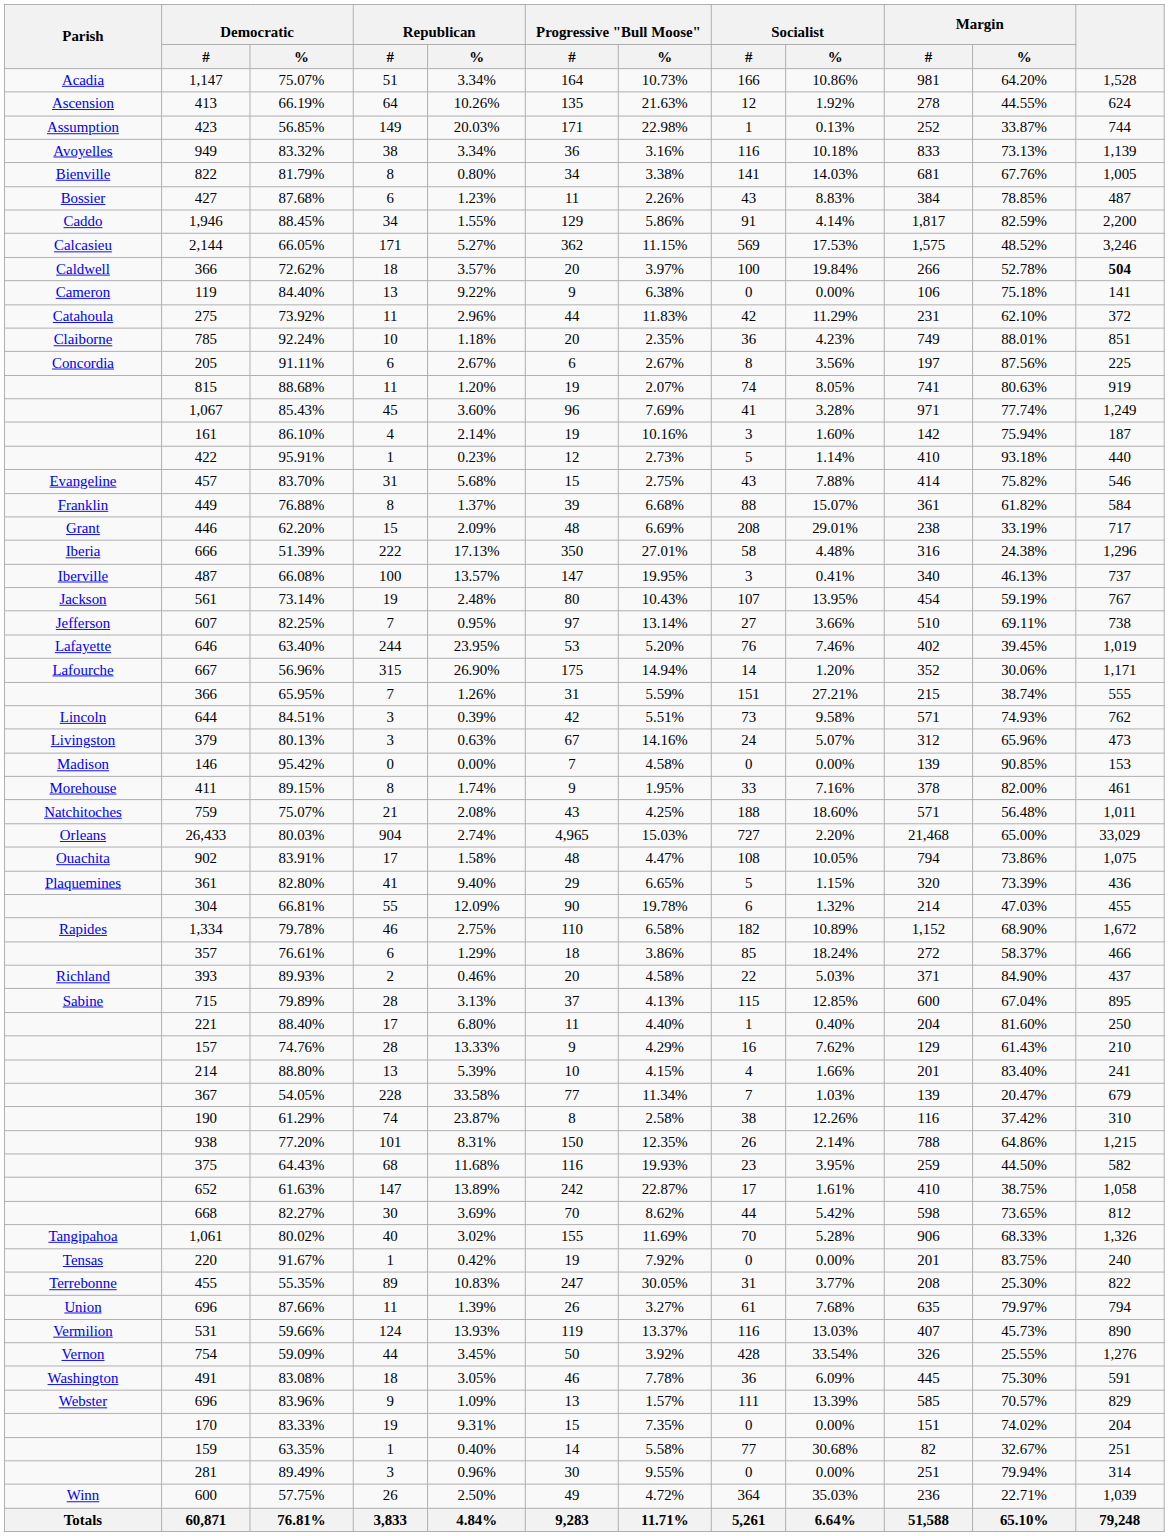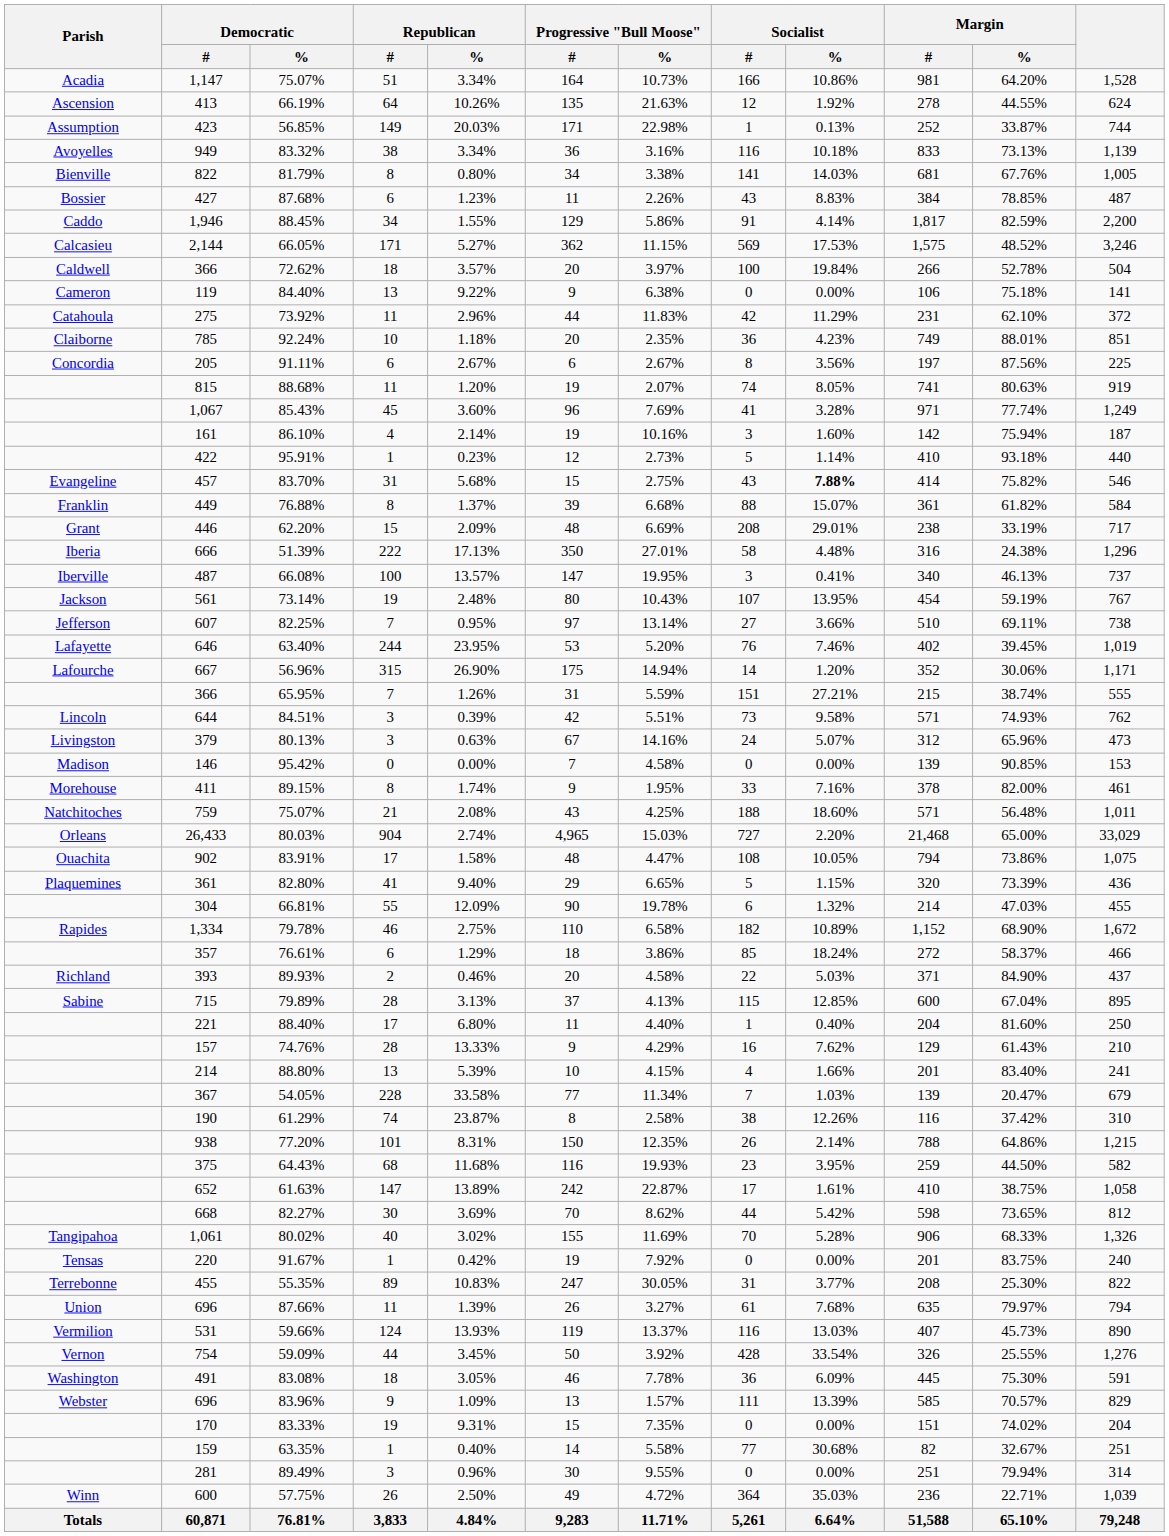72.62% | column 12: bold -> normal
83.70% | Socialist / %: normal -> bold
